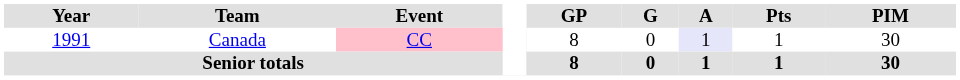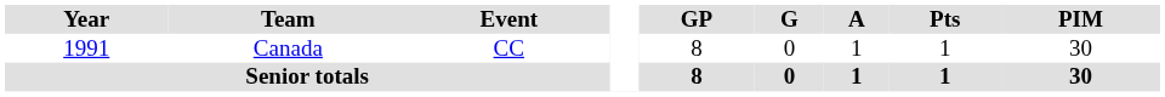Canada | Event: pink background -> no background
Canada | A: lavender background -> no background
